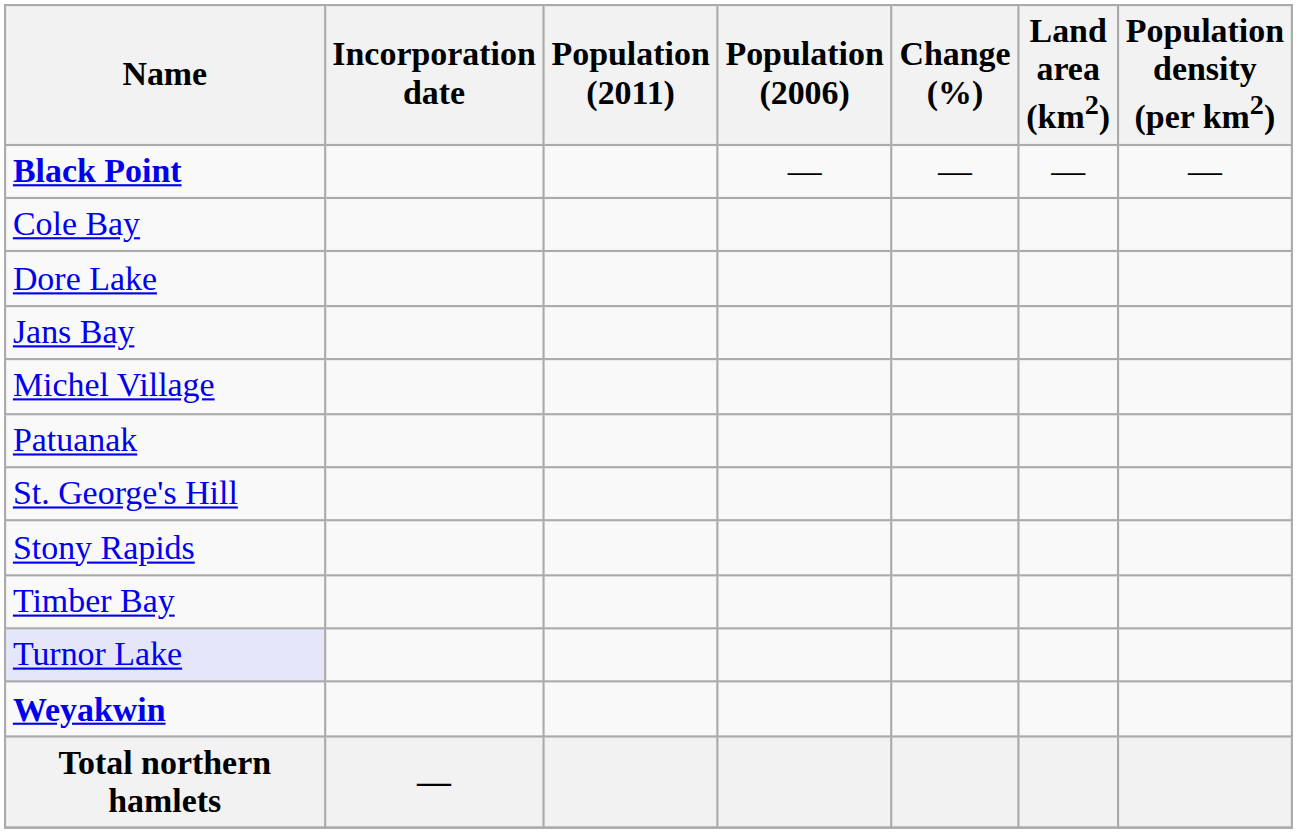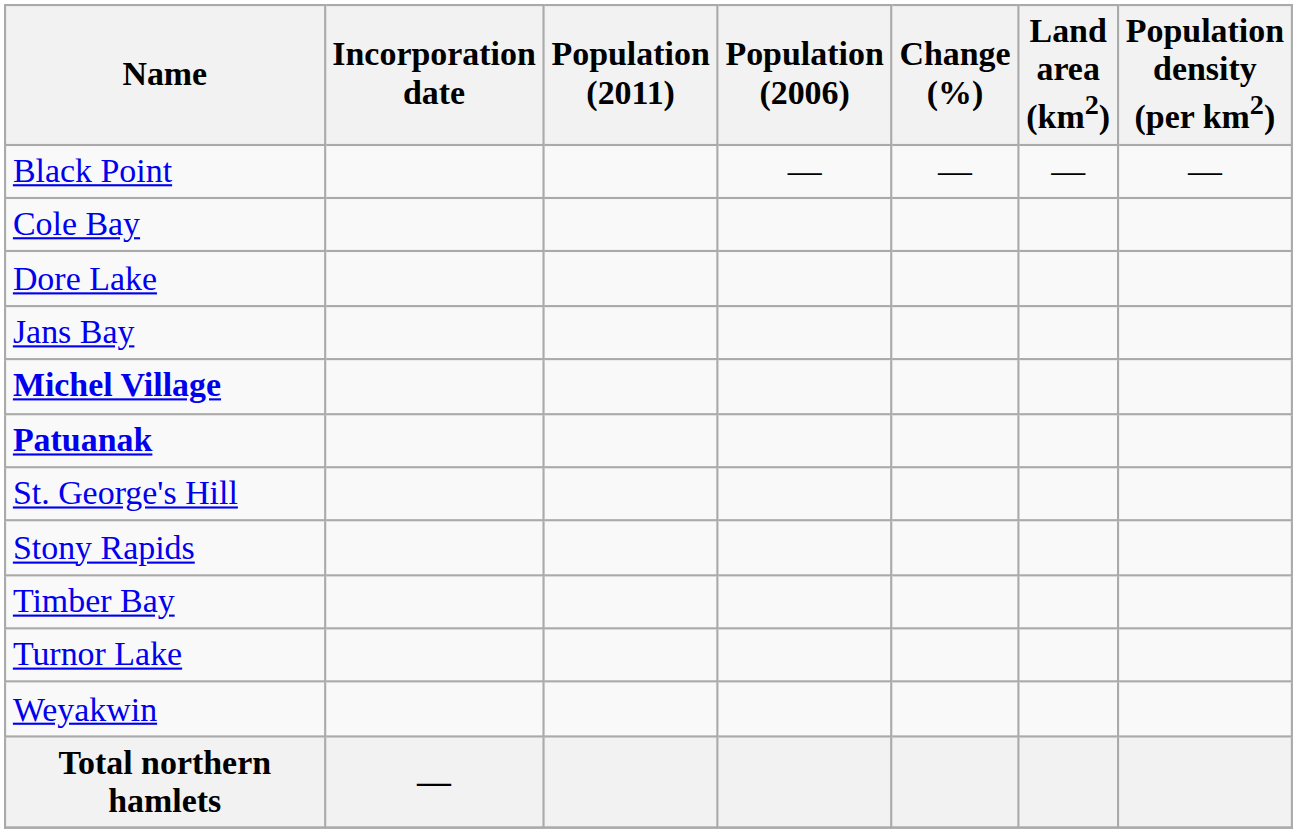Black Point | Name: bold -> normal
Michel Village | Name: normal -> bold
Patuanak | Name: normal -> bold
Turnor Lake | Name: lavender background -> no background
Weyakwin | Name: bold -> normal
